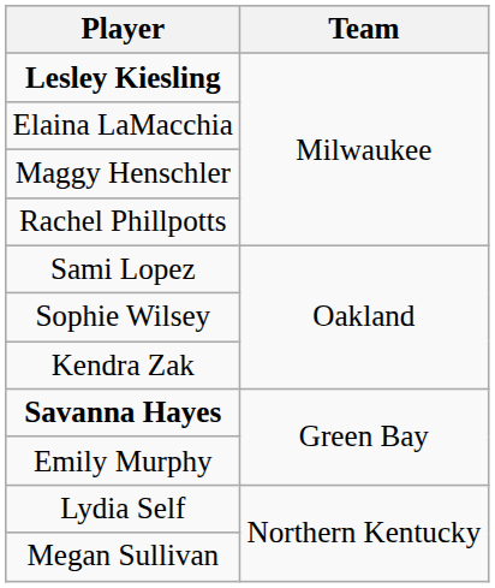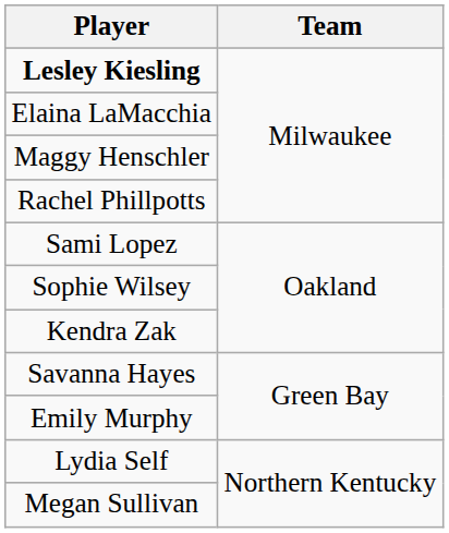Savanna Hayes | Player: bold -> normal
